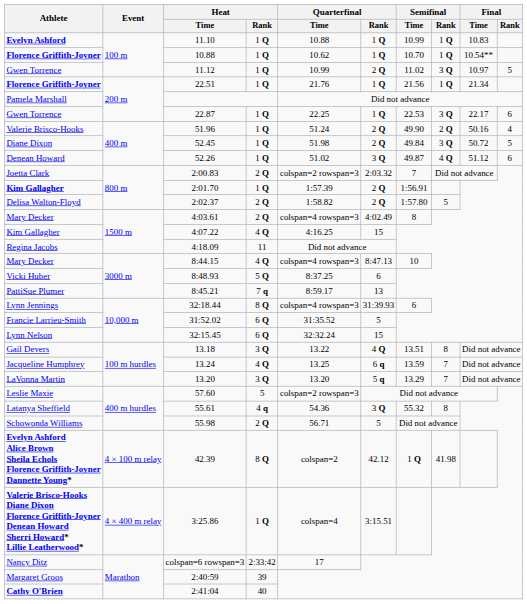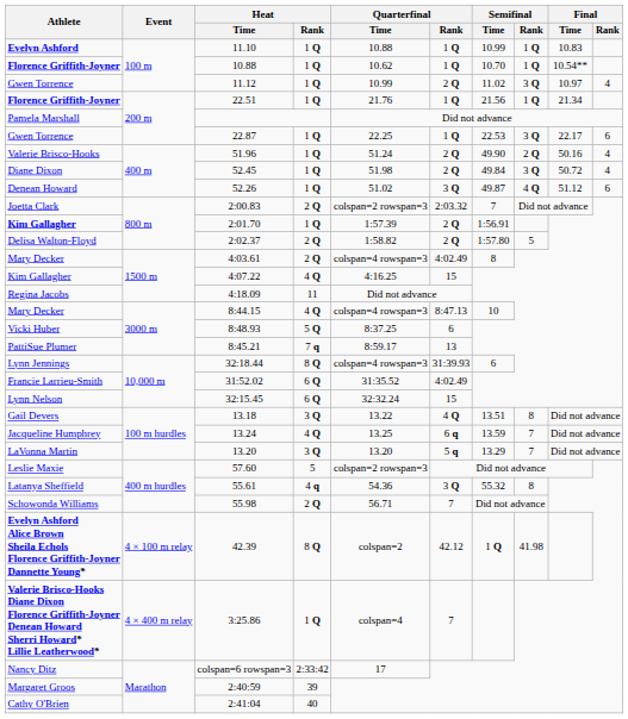11.12 | Final / Rank: 5 -> 4
52.45 | Final / Rank: 5 -> 4
31:52.02 | Quarterfinal / Rank: 5 -> 4:02.49
55.98 | Quarterfinal / Rank: 5 -> 7
3:25.86 | Quarterfinal / Rank: 3:15.51 -> 7
2:41:04 | Athlete: bold -> normal
